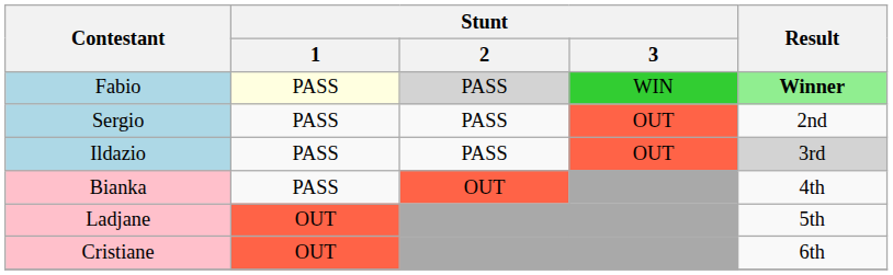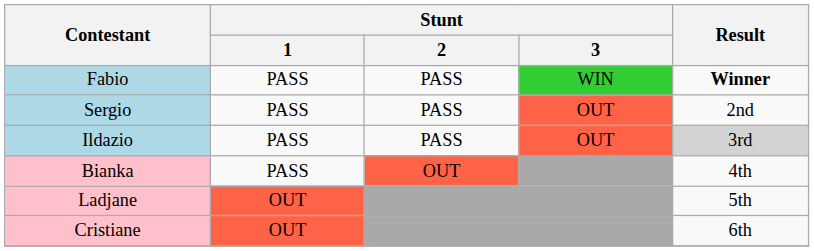Fabio | Stunt / 1: lightyellow background -> no background
Fabio | Stunt / 2: lightgrey background -> no background
Fabio | Result: lightgreen background -> no background
